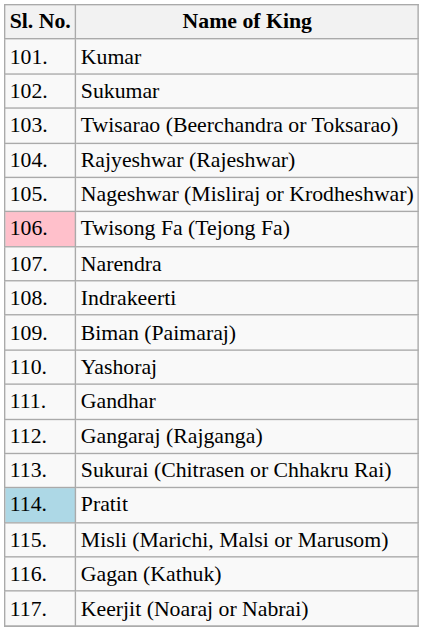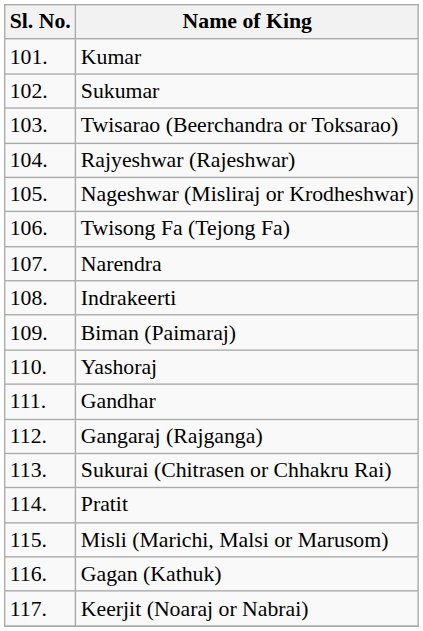Twisong Fa (Tejong Fa) | Sl. No.: pink background -> no background
Pratit | Sl. No.: lightblue background -> no background
